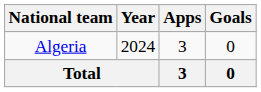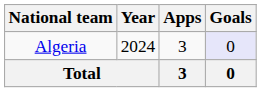Algeria | Goals: no background -> lavender background
